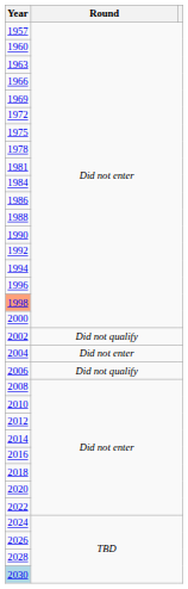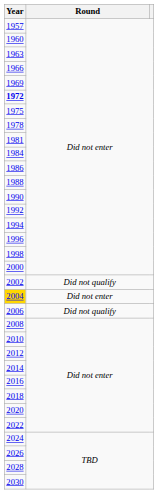1972 | Year: normal -> bold
1998 | Year: lightsalmon background -> no background
2004 | Year: no background -> gold background
2030 | Year: lightblue background -> no background
